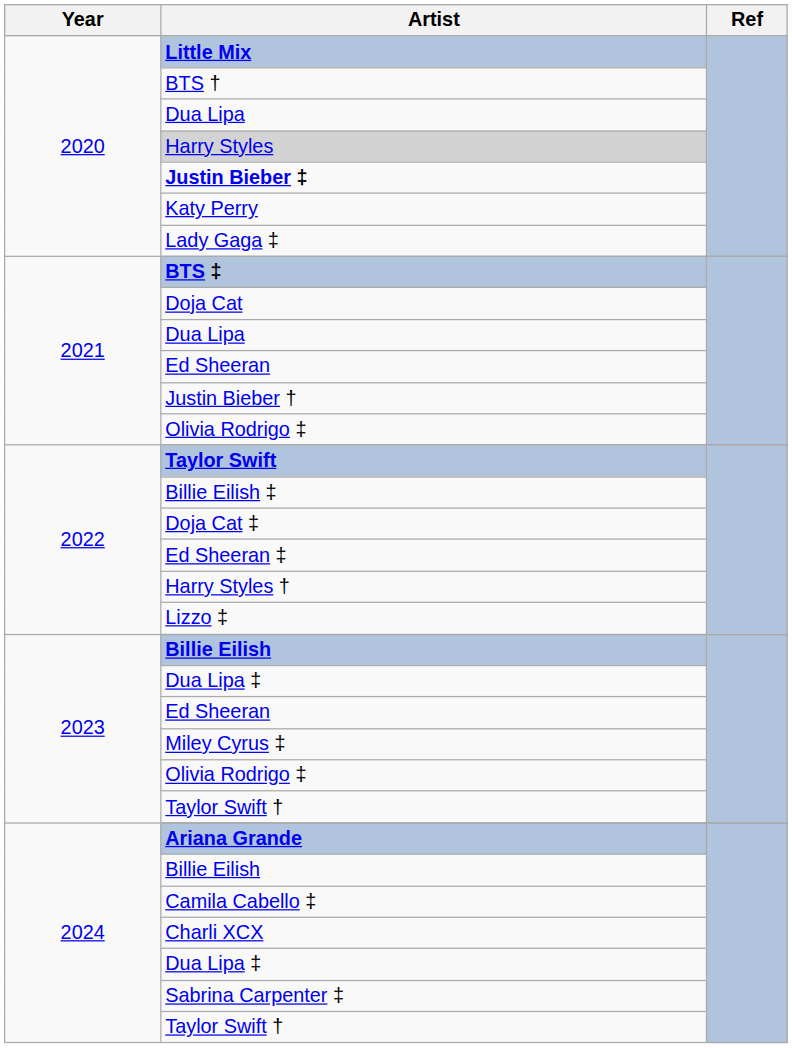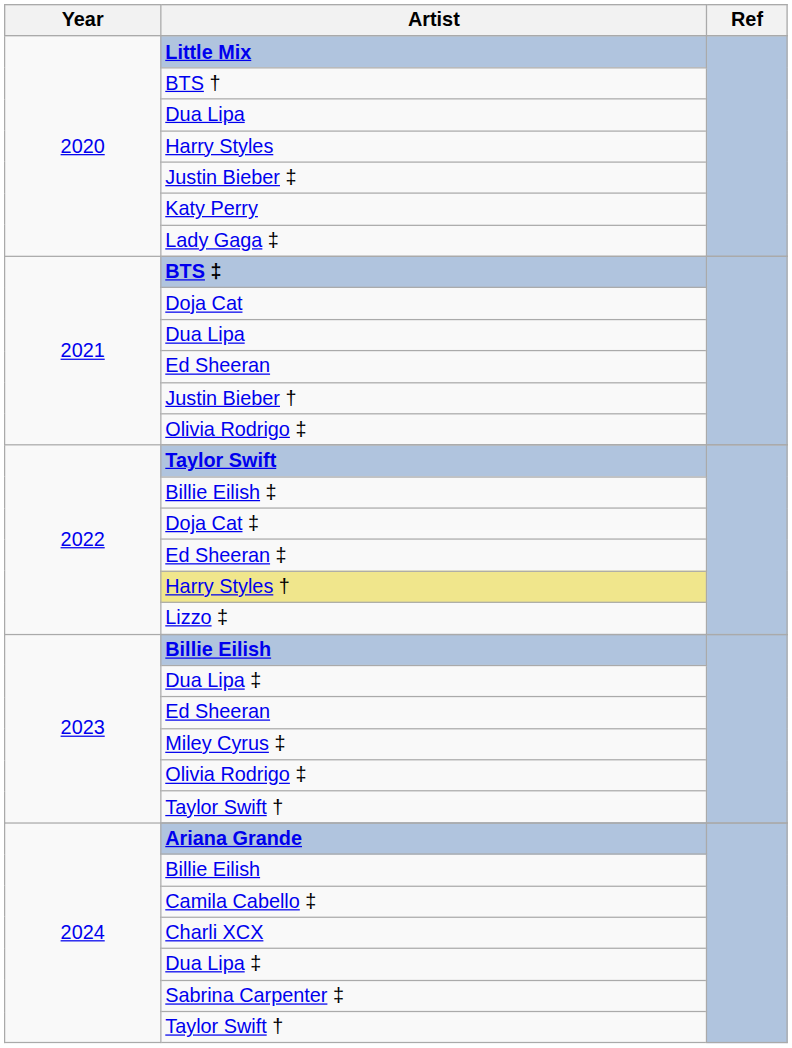Harry Styles | Artist: lightgrey background -> no background
Justin Bieber ‡ | Artist: bold -> normal
Harry Styles † | Artist: no background -> khaki background
